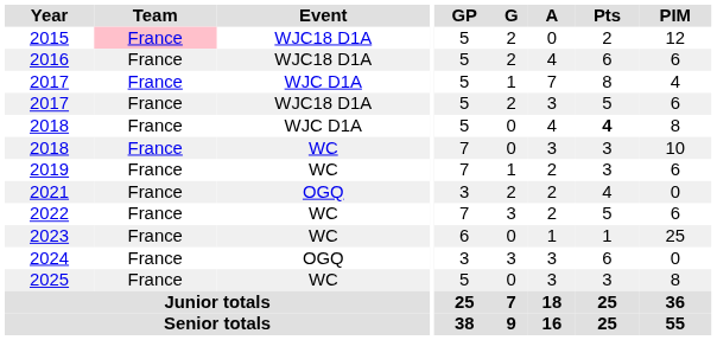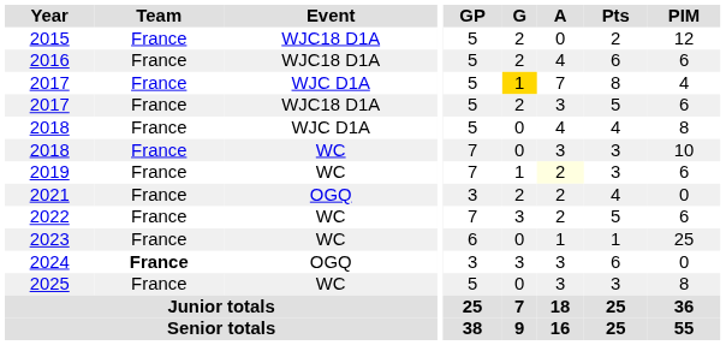2015 | Team: pink background -> no background
2017 / WJC D1A | G: no background -> gold background
2018 / WJC D1A | Pts: bold -> normal
2019 | A: no background -> lightyellow background
2024 | Team: normal -> bold
